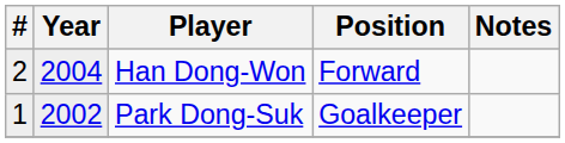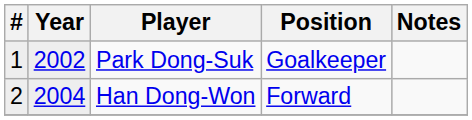rows swapped: Park Dong-Suk <-> Han Dong-Won
